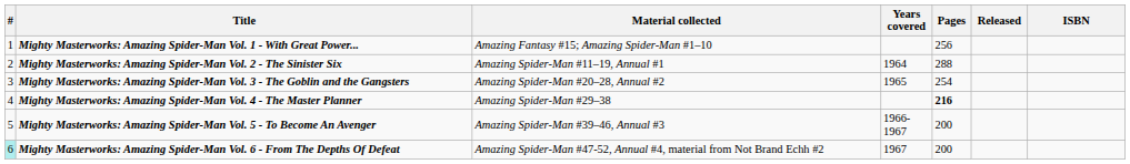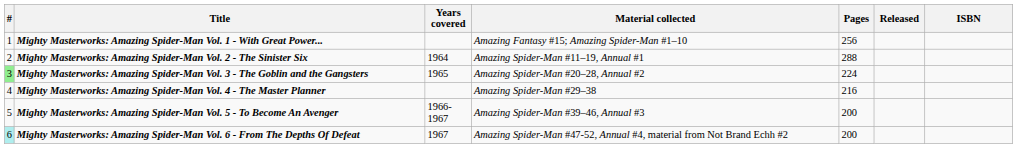columns swapped: Years covered <-> Material collected
row 4 | #: no background -> lightgreen background
row 4 | Pages: 254 -> 224
row 5 | Pages: bold -> normal
